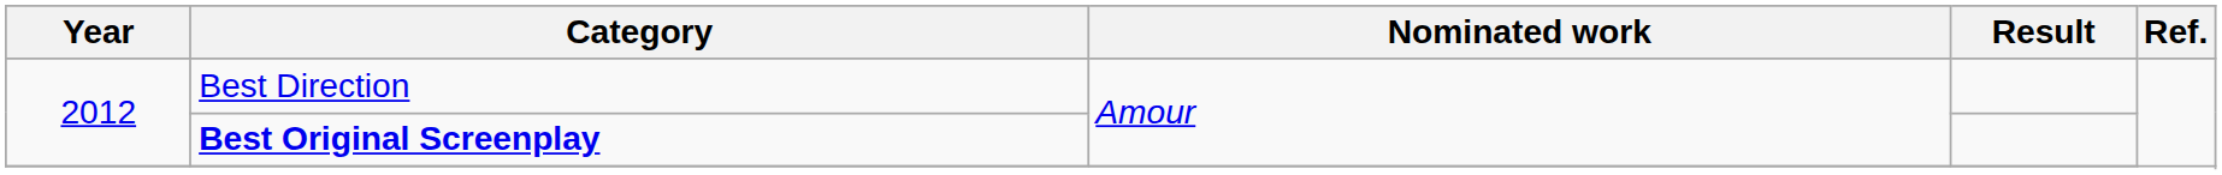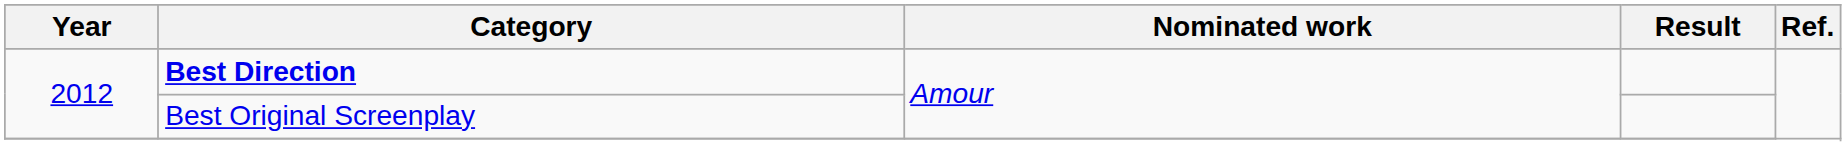Best Direction | Category: normal -> bold
Best Original Screenplay | Category: bold -> normal
